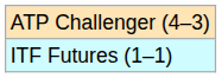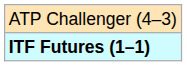row 2 | column 1: normal -> bold
